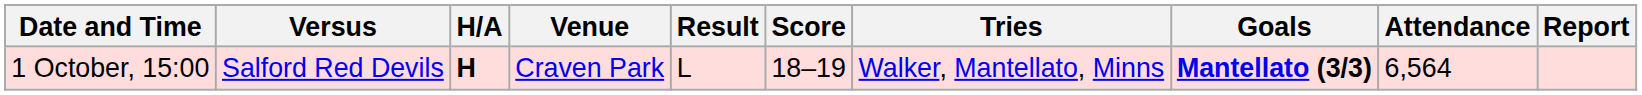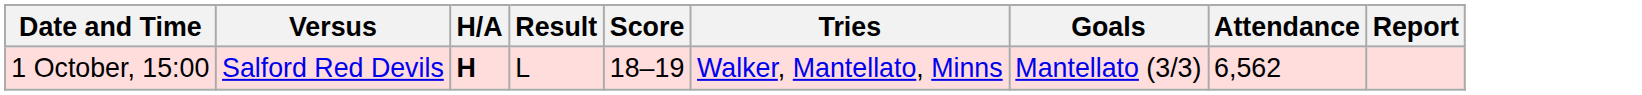- column: Venue | Craven Park
1 October, 15:00 | Goals: bold -> normal
1 October, 15:00 | Attendance: 6,564 -> 6,562
